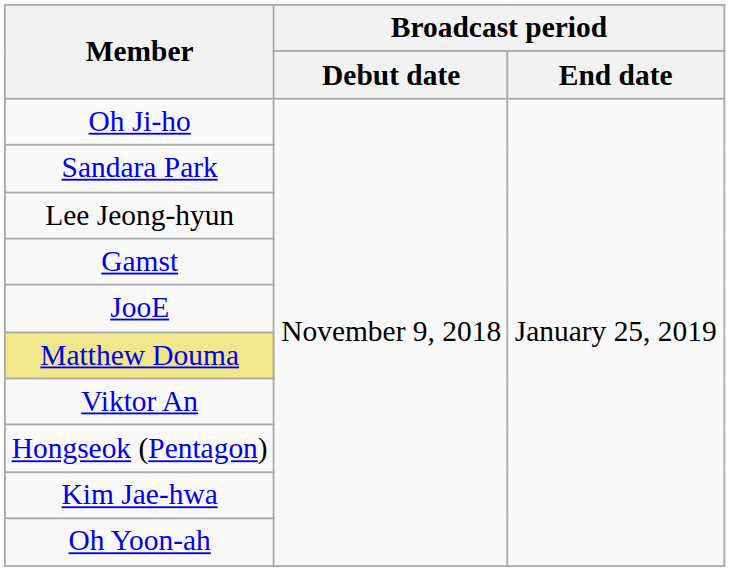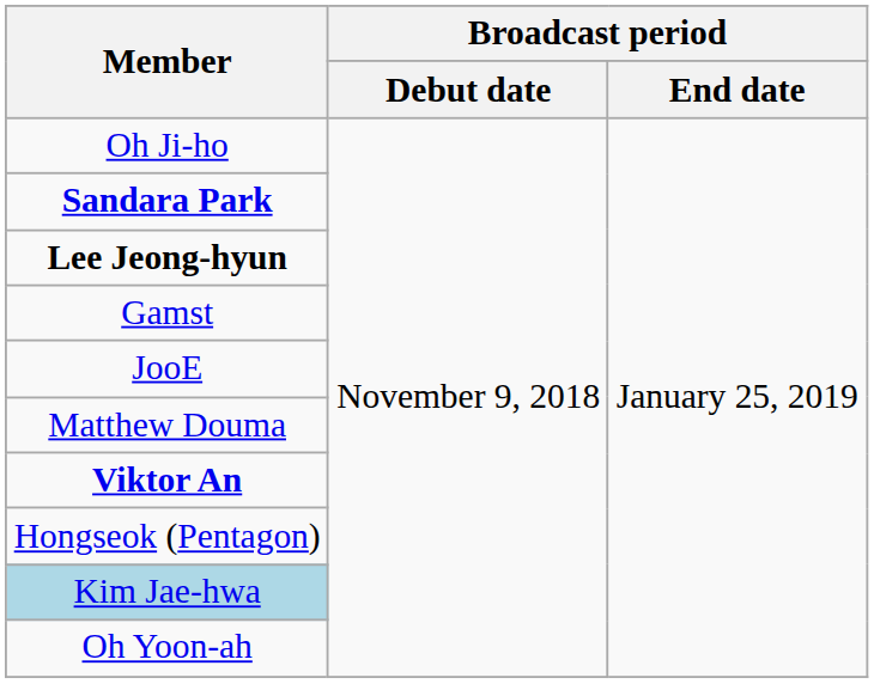Sandara Park | Member: normal -> bold
Lee Jeong-hyun | Member: normal -> bold
Matthew Douma | Member: khaki background -> no background
Viktor An | Member: normal -> bold
Kim Jae-hwa | Member: no background -> lightblue background
